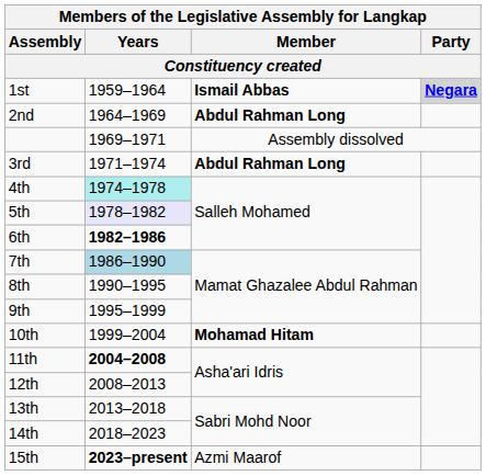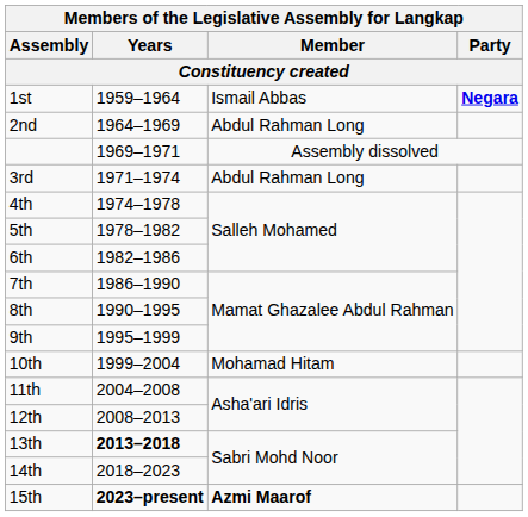1st | Member: bold -> normal
1st | Party: lightgrey background -> no background
2nd | Member: bold -> normal
3rd | Member: bold -> normal
4th | Years: paleturquoise background -> no background
5th | Years: lavender background -> no background
6th | Years: bold -> normal
7th | Years: lightblue background -> no background
10th | Member: bold -> normal
11th | Years: bold -> normal
13th | Years: normal -> bold
15th | Member: normal -> bold
